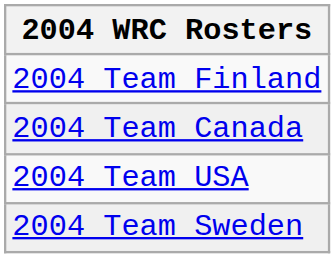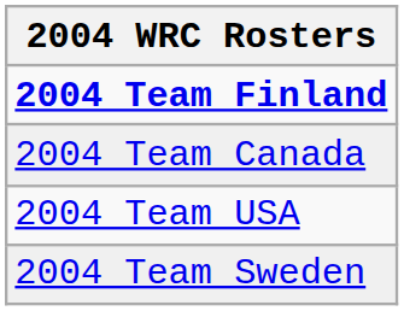row 2 | column 1: normal -> bold
